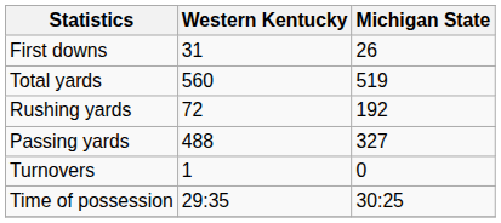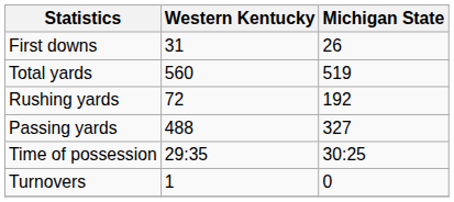rows swapped: Turnovers <-> Time of possession
